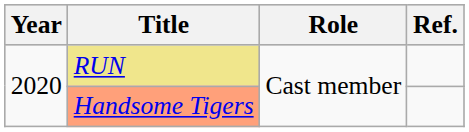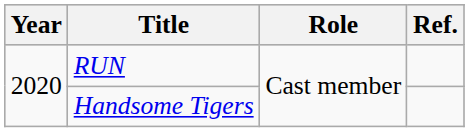RUN | Title: khaki background -> no background
Handsome Tigers | Title: lightsalmon background -> no background
